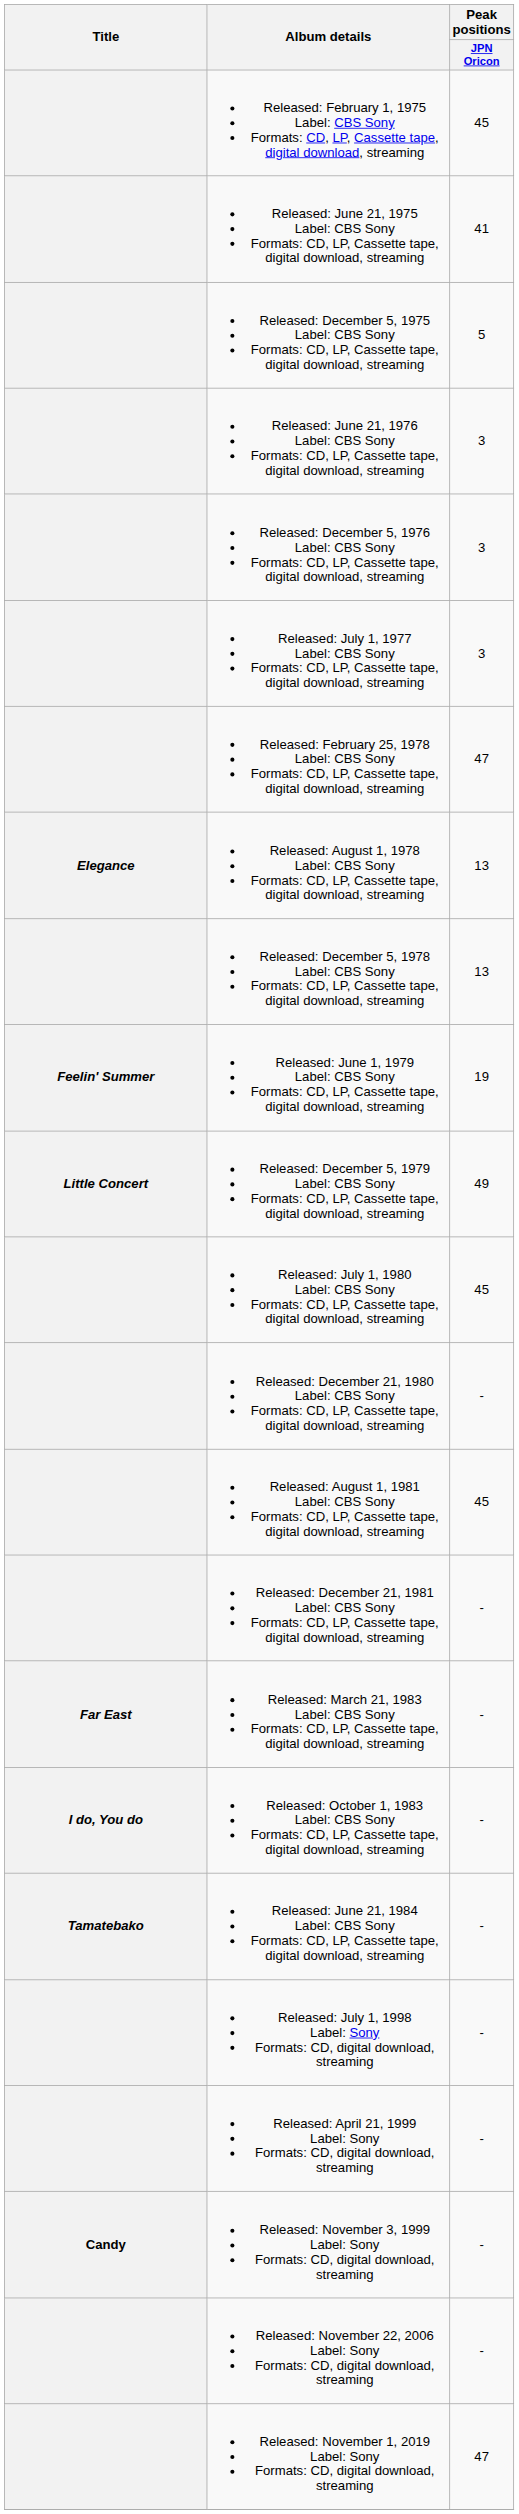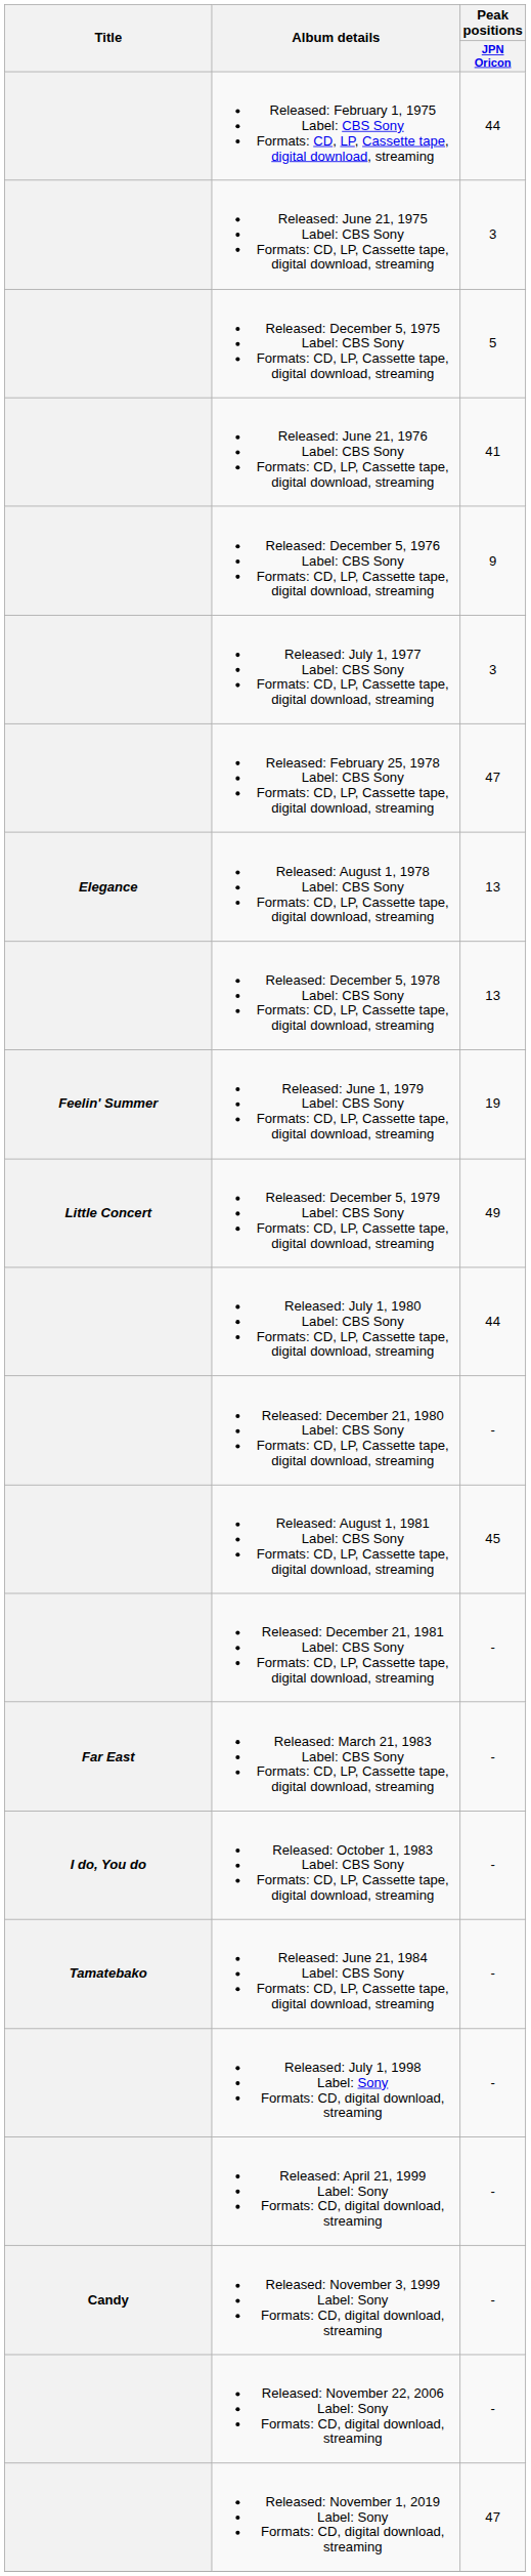row 3 | Peak positions / JPN Oricon: 45 -> 44
row 4 | Peak positions / JPN Oricon: 41 -> 3
row 6 | Peak positions / JPN Oricon: 3 -> 41
row 7 | Peak positions / JPN Oricon: 3 -> 9
row 14 | Peak positions / JPN Oricon: 45 -> 44
